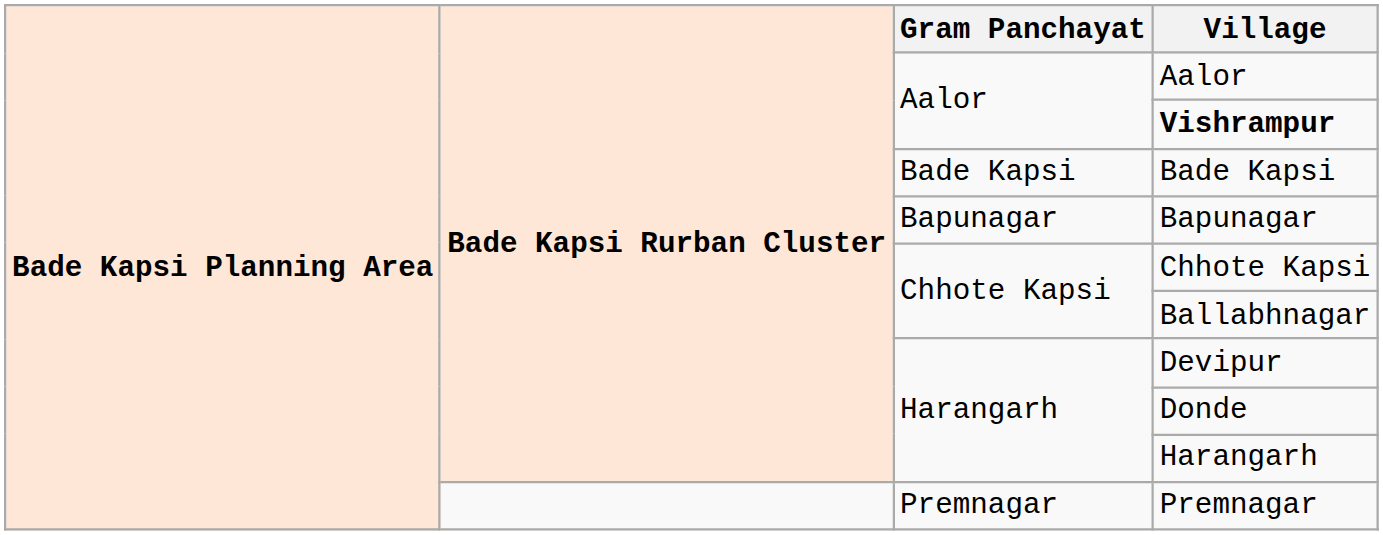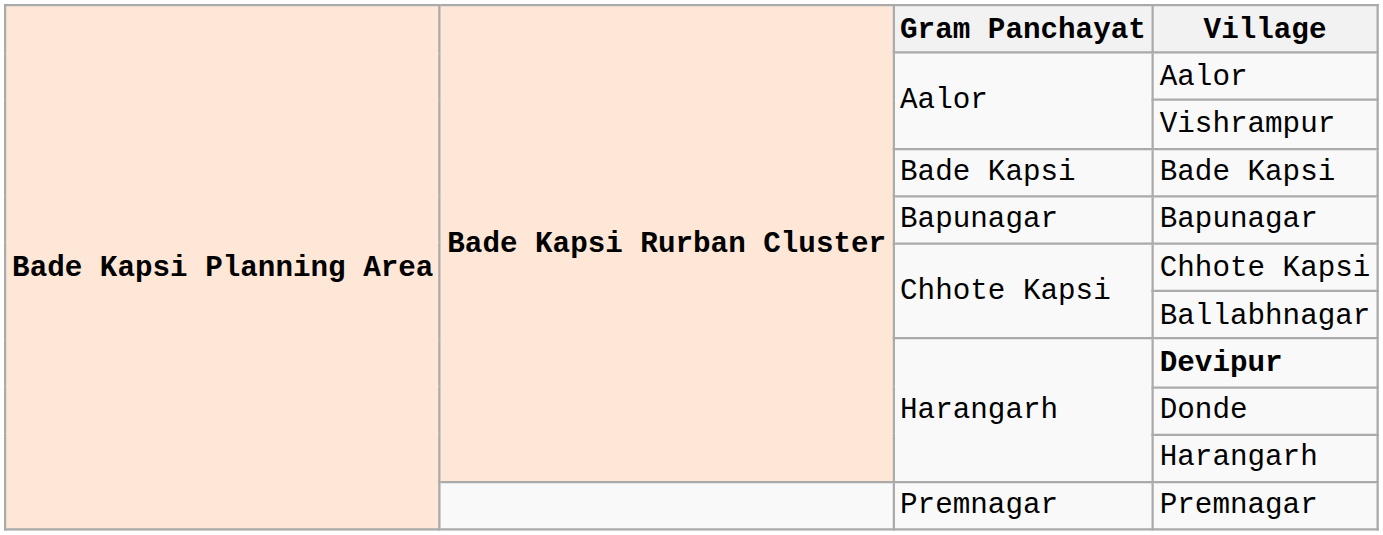Vishrampur | Village: bold -> normal
Devipur | Village: normal -> bold
